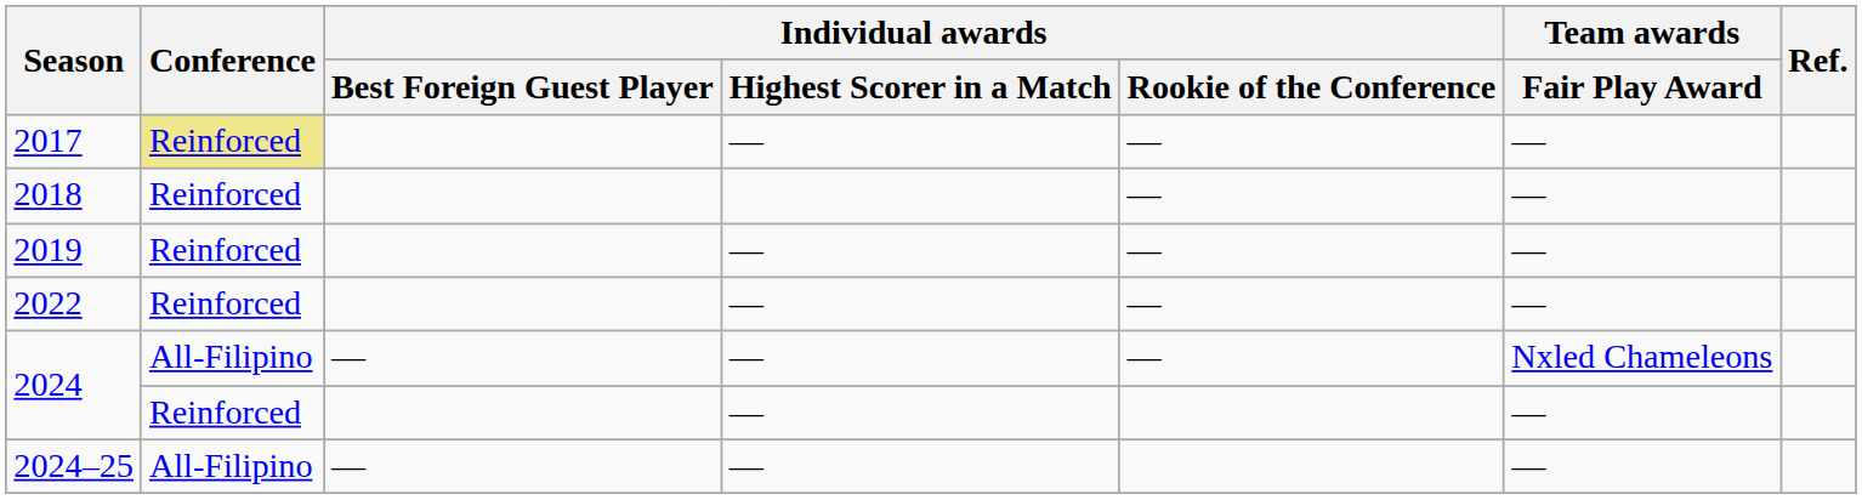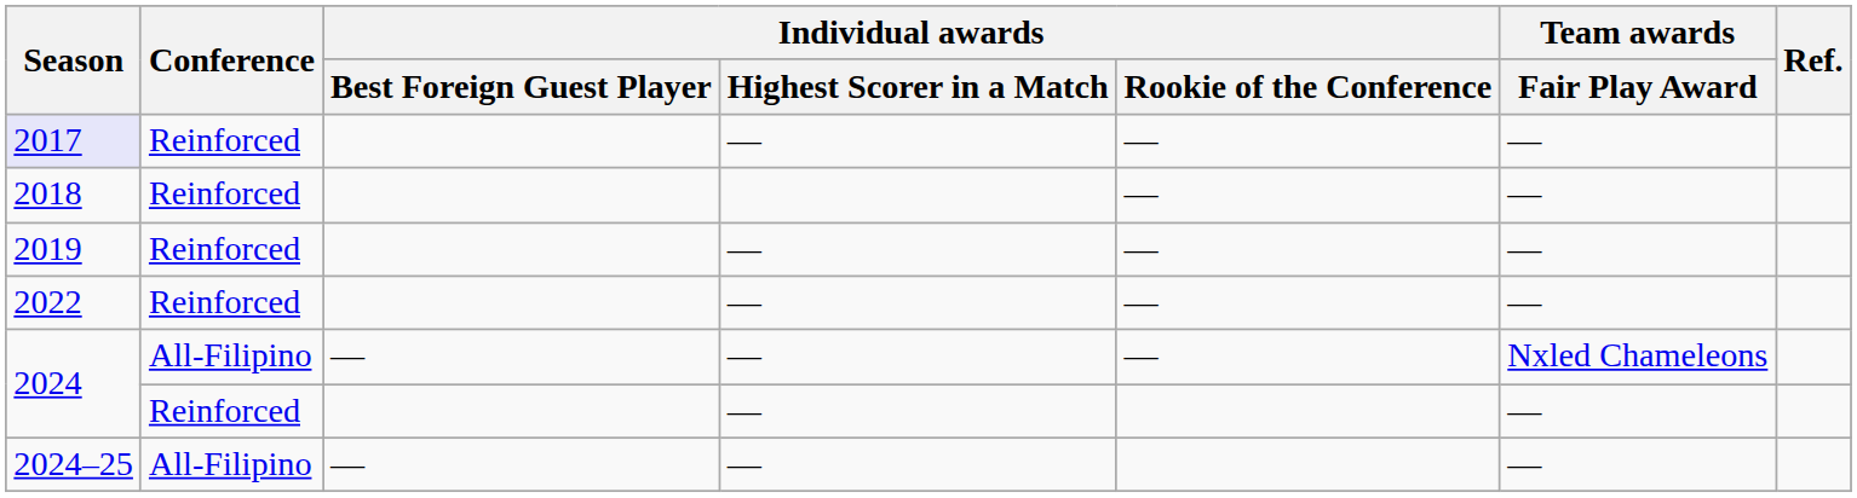2017 | Season: no background -> lavender background
2017 | Conference: khaki background -> no background
